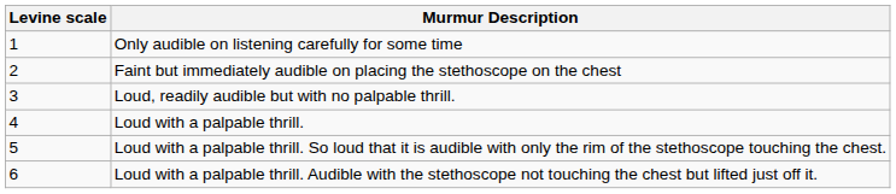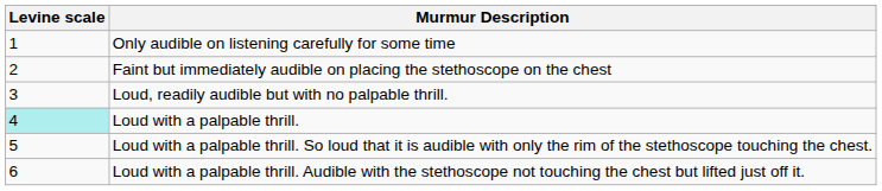Loud with a palpable thrill. | Levine scale: no background -> paleturquoise background
